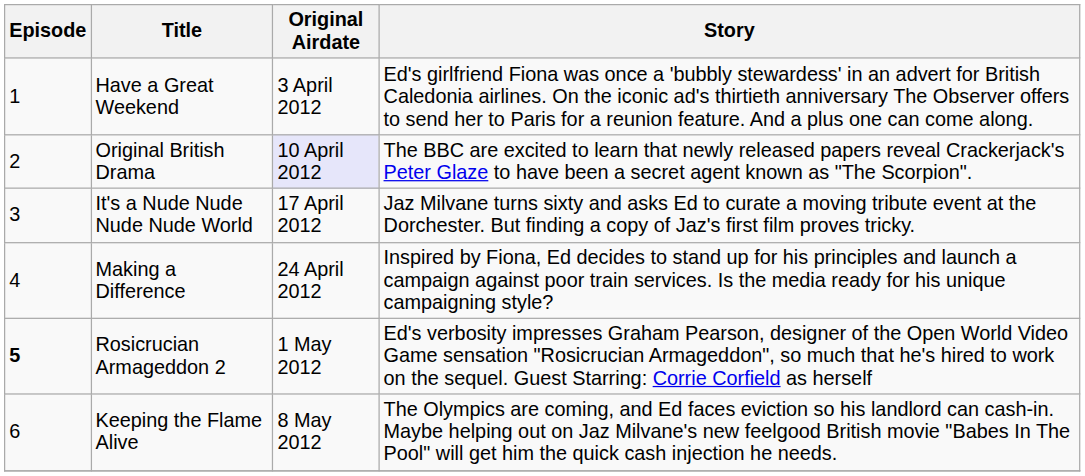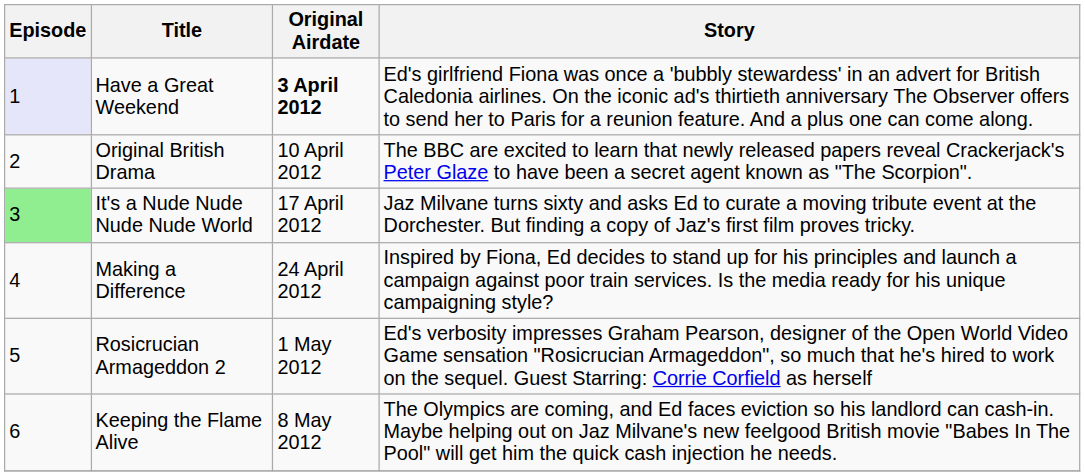Have a Great Weekend | Episode: no background -> lavender background
Have a Great Weekend | Original Airdate: normal -> bold
Original British Drama | Original Airdate: lavender background -> no background
It's a Nude Nude Nude Nude World | Episode: no background -> lightgreen background
Rosicrucian Armageddon 2 | Episode: bold -> normal
